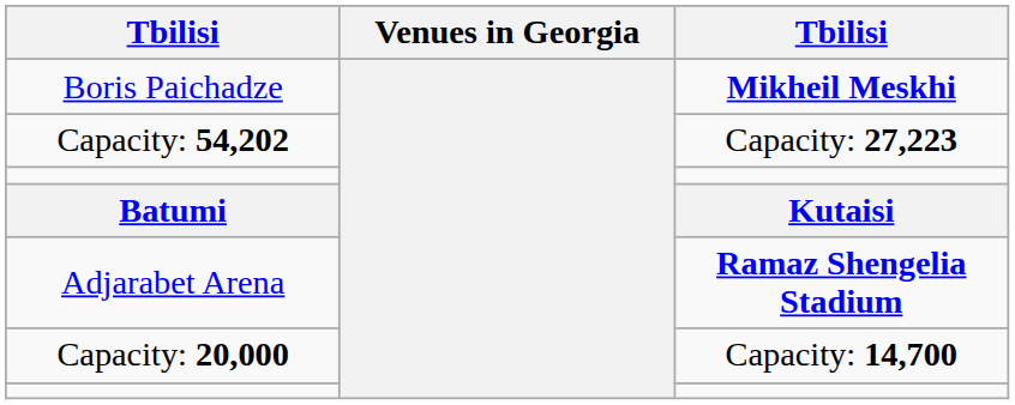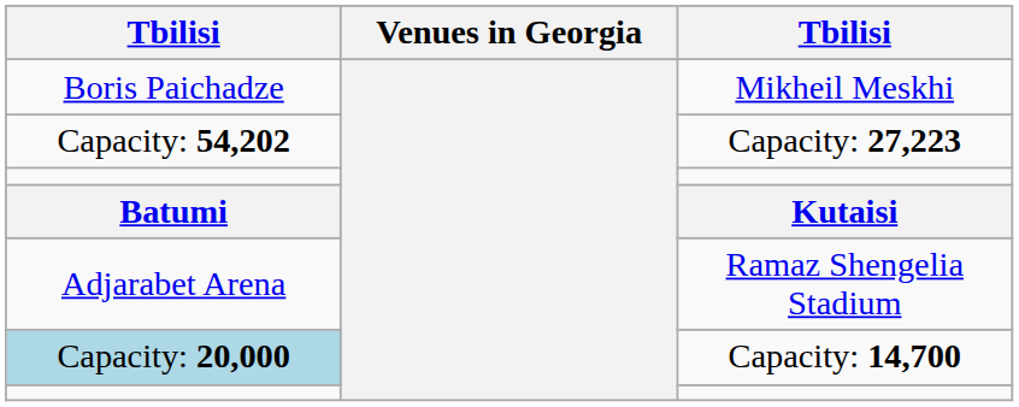Boris Paichadze | column 3: bold -> normal
Adjarabet Arena | column 3: bold -> normal
Capacity: 20,000 | column 1: no background -> lightblue background
